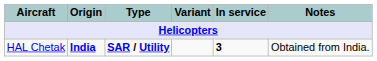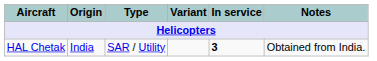HAL Chetak | Origin: bold -> normal
HAL Chetak | Type: bold -> normal
